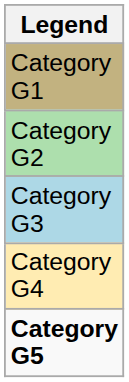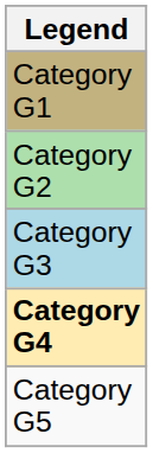row 5 | column 1: normal -> bold
row 6 | column 1: bold -> normal
